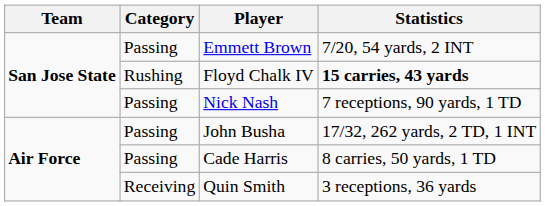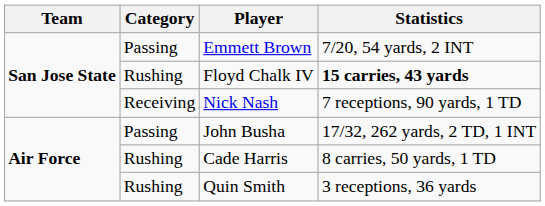Nick Nash | Category: Passing -> Receiving
Cade Harris | Category: Passing -> Rushing
Quin Smith | Category: Receiving -> Rushing
